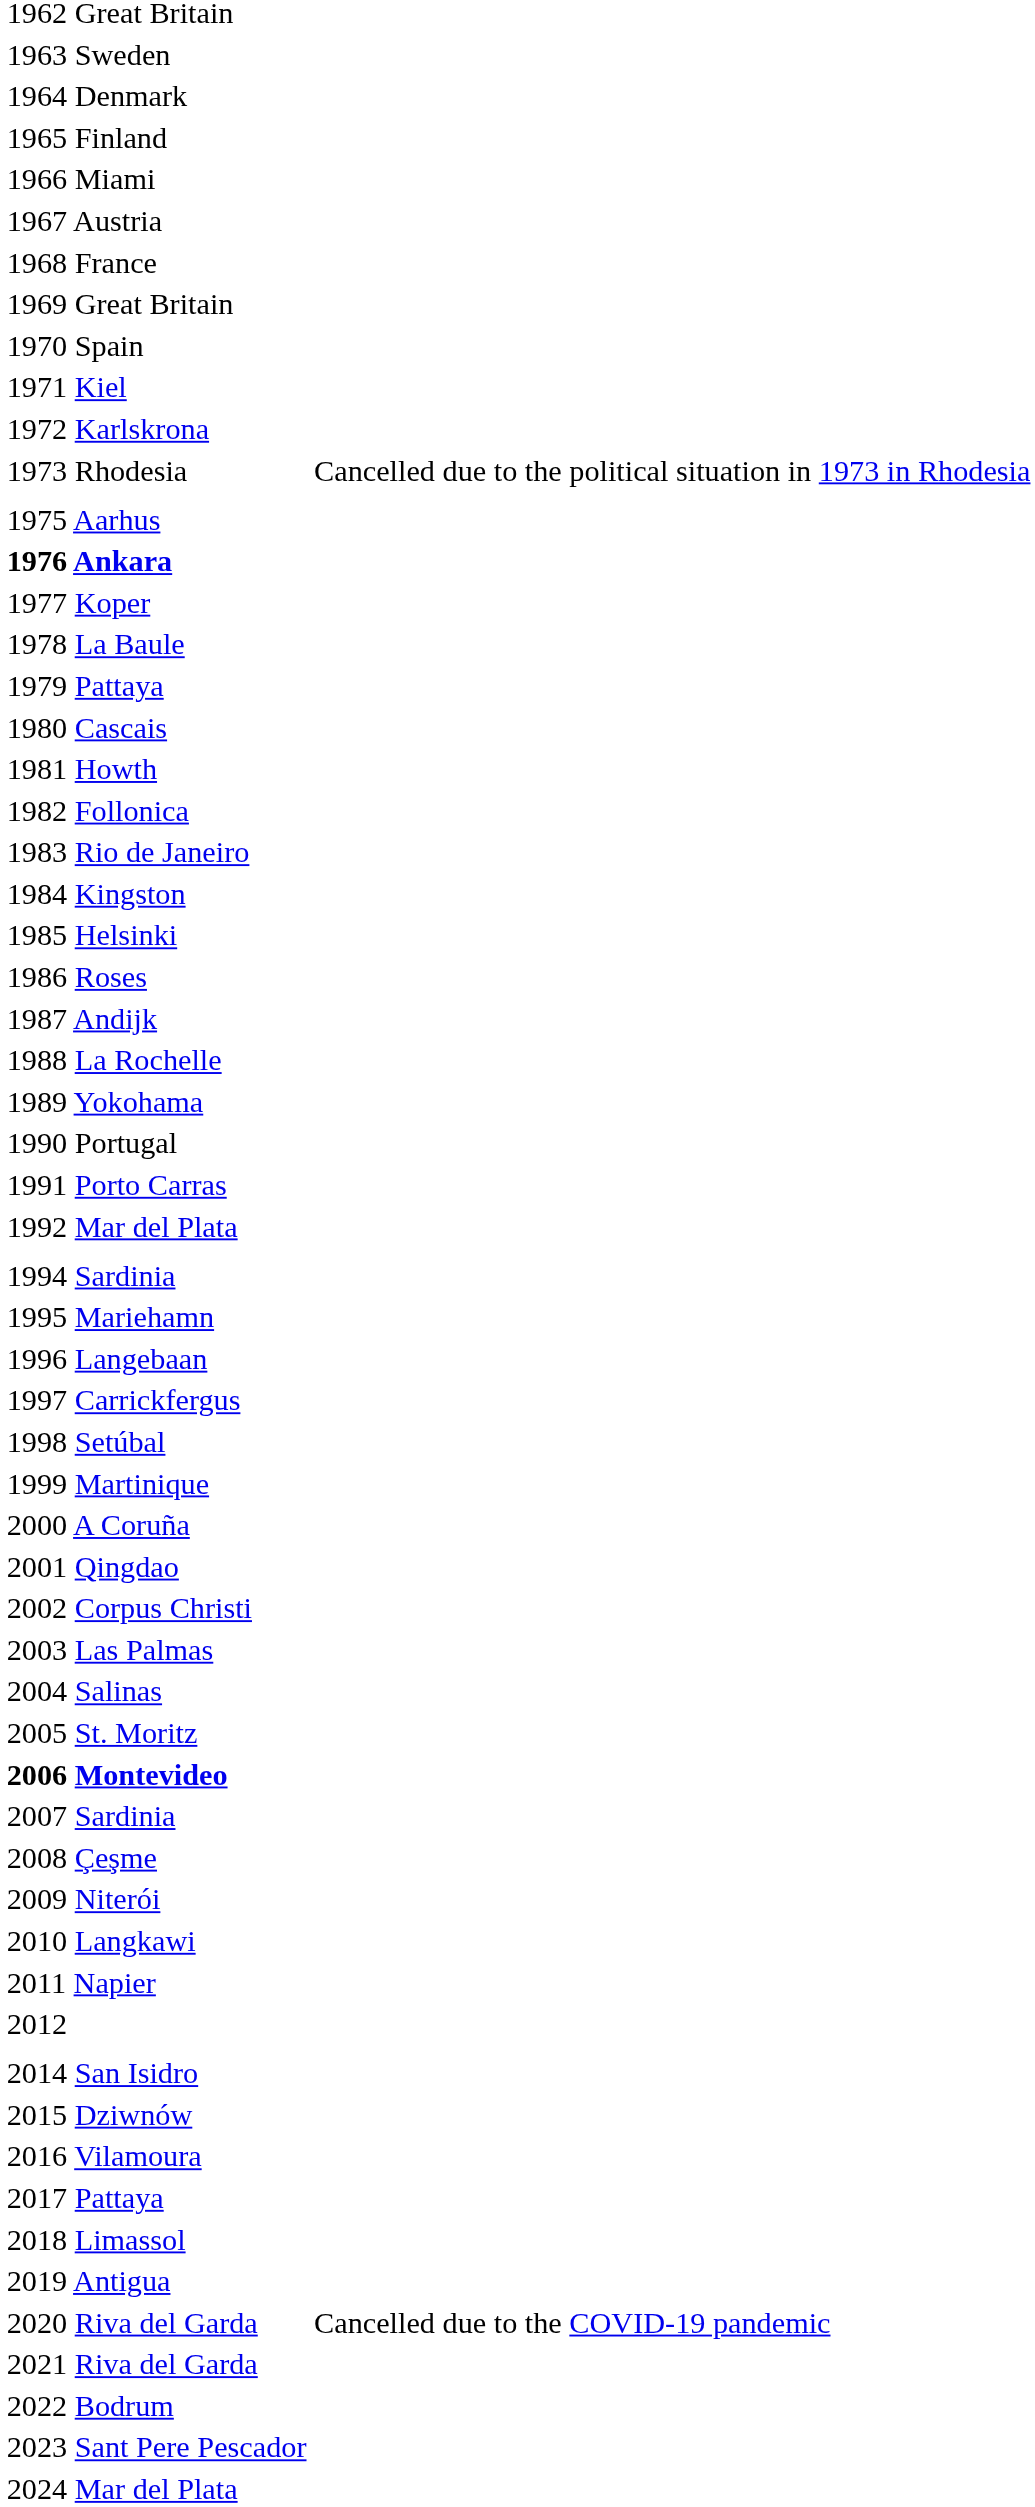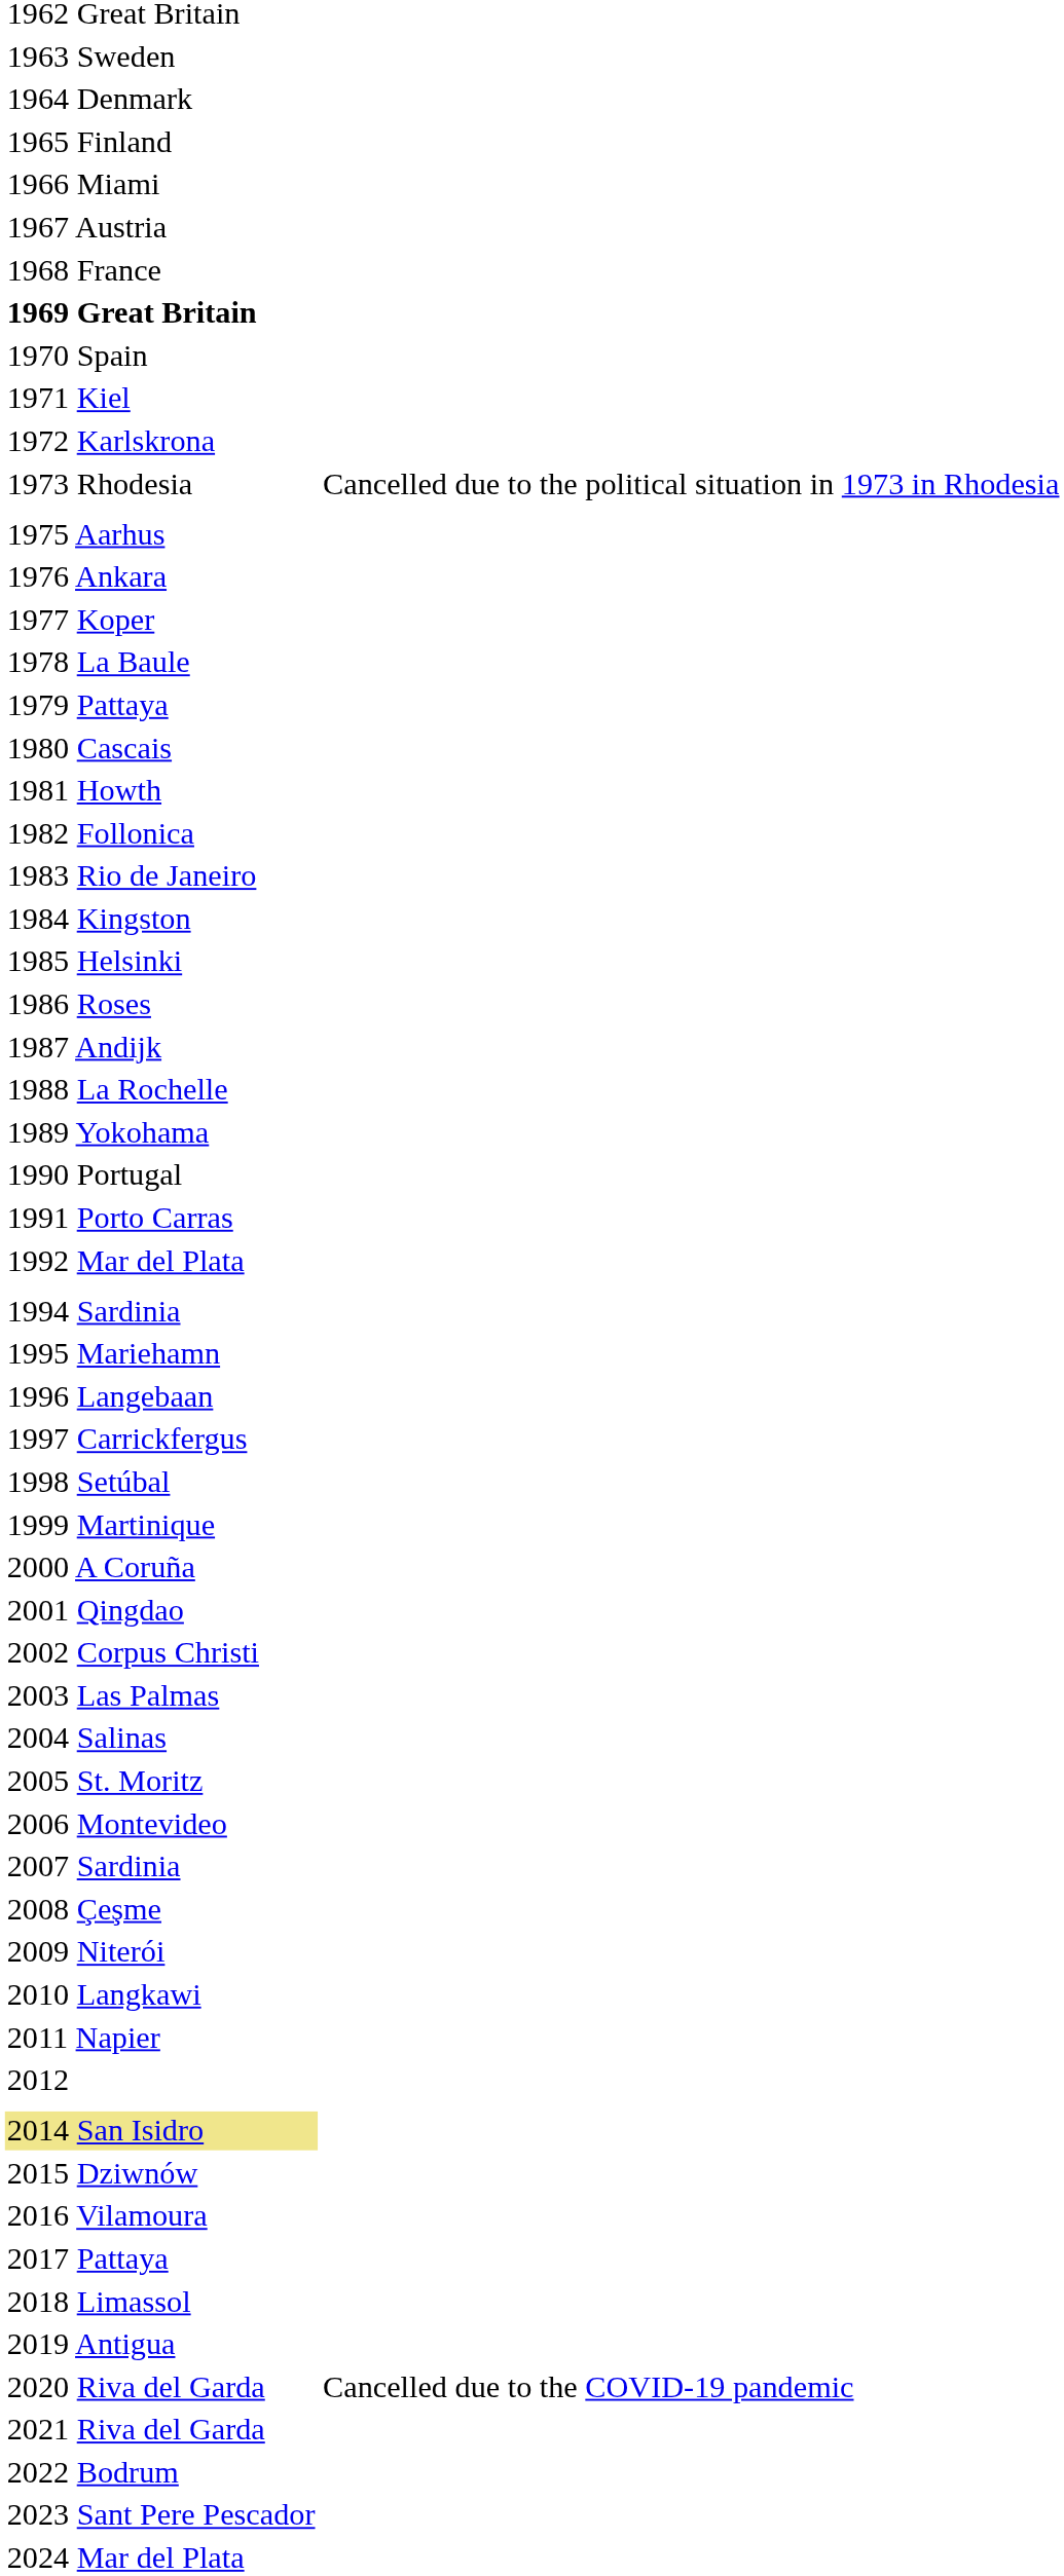1969 Great Britain | column 1: normal -> bold
1976 Ankara | column 1: bold -> normal
2006 Montevideo | column 1: bold -> normal
2014 San Isidro | column 1: no background -> khaki background
